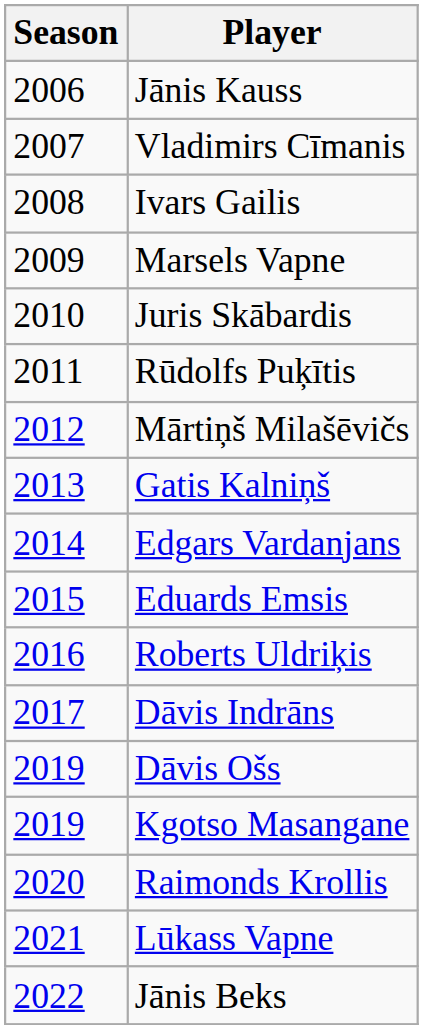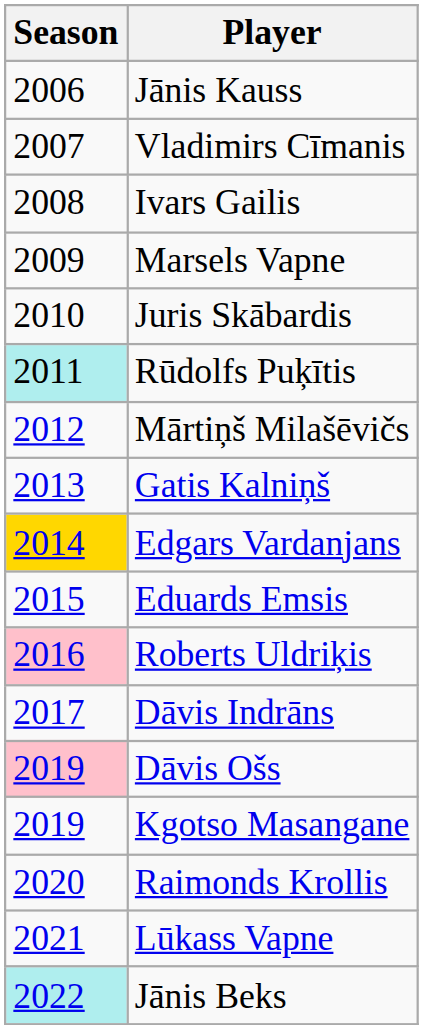Rūdolfs Puķītis | Season: no background -> paleturquoise background
Edgars Vardanjans | Season: no background -> gold background
Roberts Uldriķis | Season: no background -> pink background
Dāvis Ošs | Season: no background -> pink background
Jānis Beks | Season: no background -> paleturquoise background
